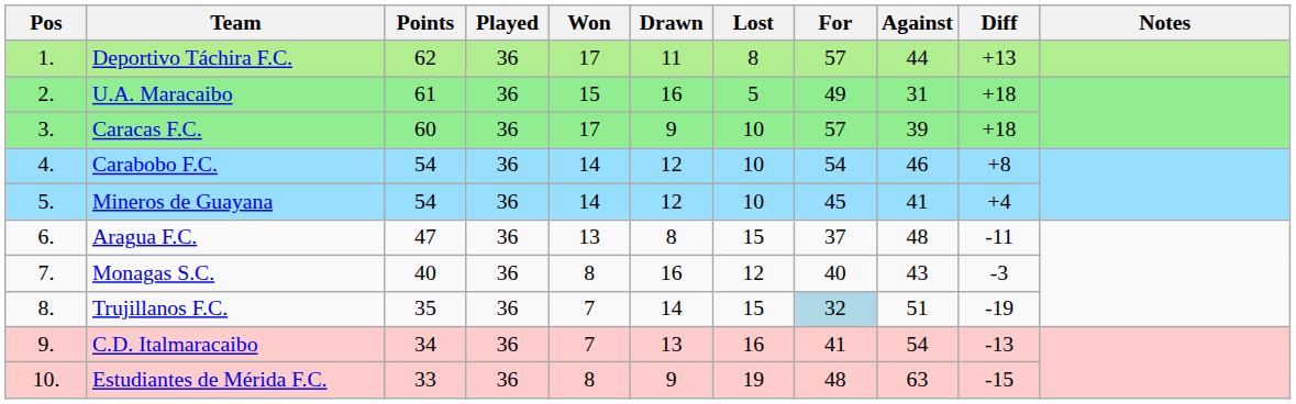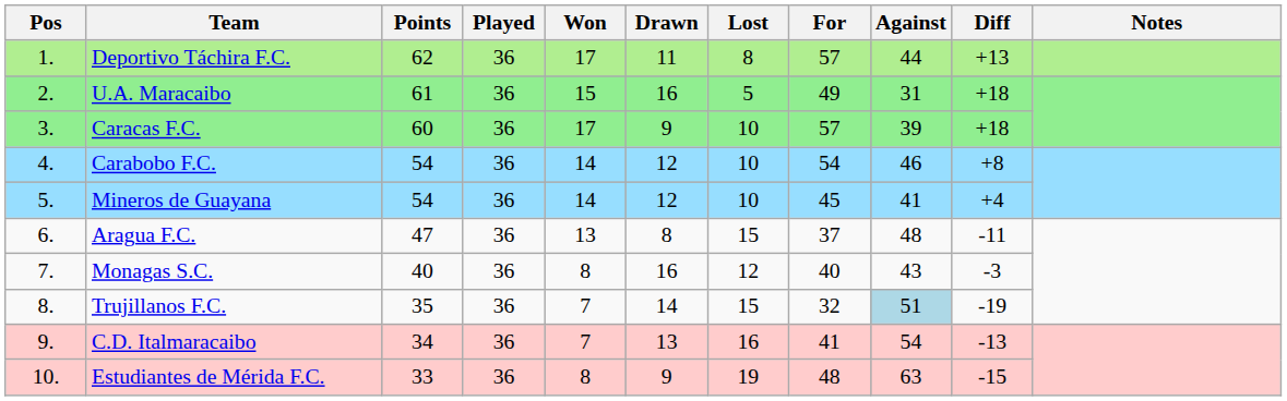Trujillanos F.C. | For: lightblue background -> no background
Trujillanos F.C. | Against: no background -> lightblue background
